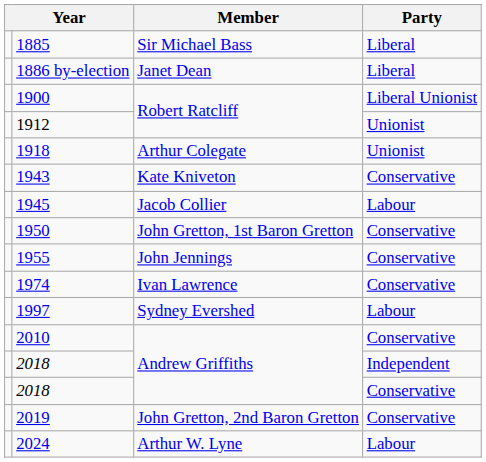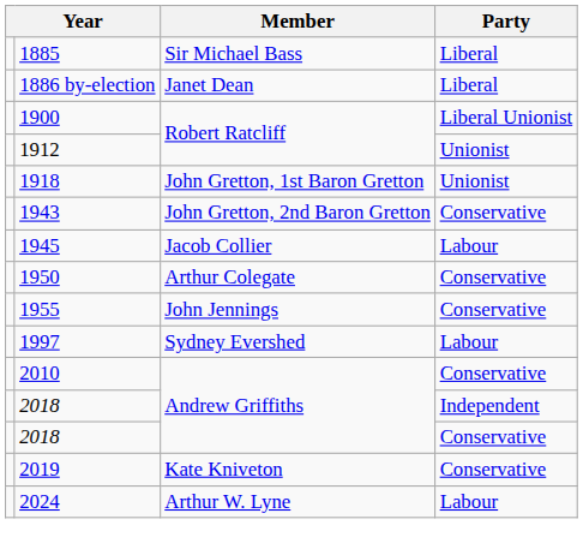1918 | Member: Arthur Colegate -> John Gretton, 1st Baron Gretton
1943 | Member: Kate Kniveton -> John Gretton, 2nd Baron Gretton
1950 | Member: John Gretton, 1st Baron Gretton -> Arthur Colegate
- row: 1974 | Ivan Lawrence | Conservative
2019 | Member: John Gretton, 2nd Baron Gretton -> Kate Kniveton
